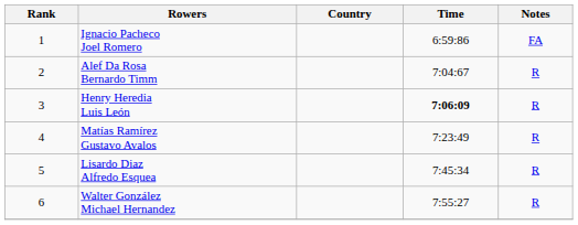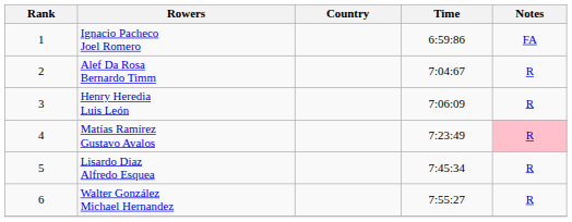Henry Heredia Luis León | Time: bold -> normal
Matías Ramírez Gustavo Avalos | Notes: no background -> pink background
